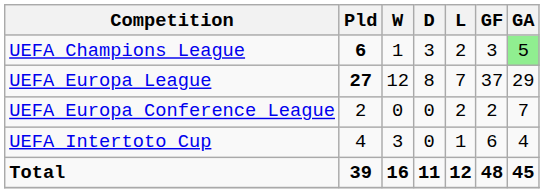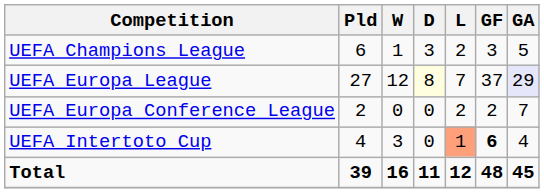UEFA Champions League | Pld: bold -> normal
UEFA Champions League | GA: lightgreen background -> no background
UEFA Europa League | Pld: bold -> normal
UEFA Europa League | D: no background -> lightyellow background
UEFA Europa League | GA: no background -> lavender background
UEFA Intertoto Cup | L: no background -> lightsalmon background
UEFA Intertoto Cup | GF: normal -> bold
